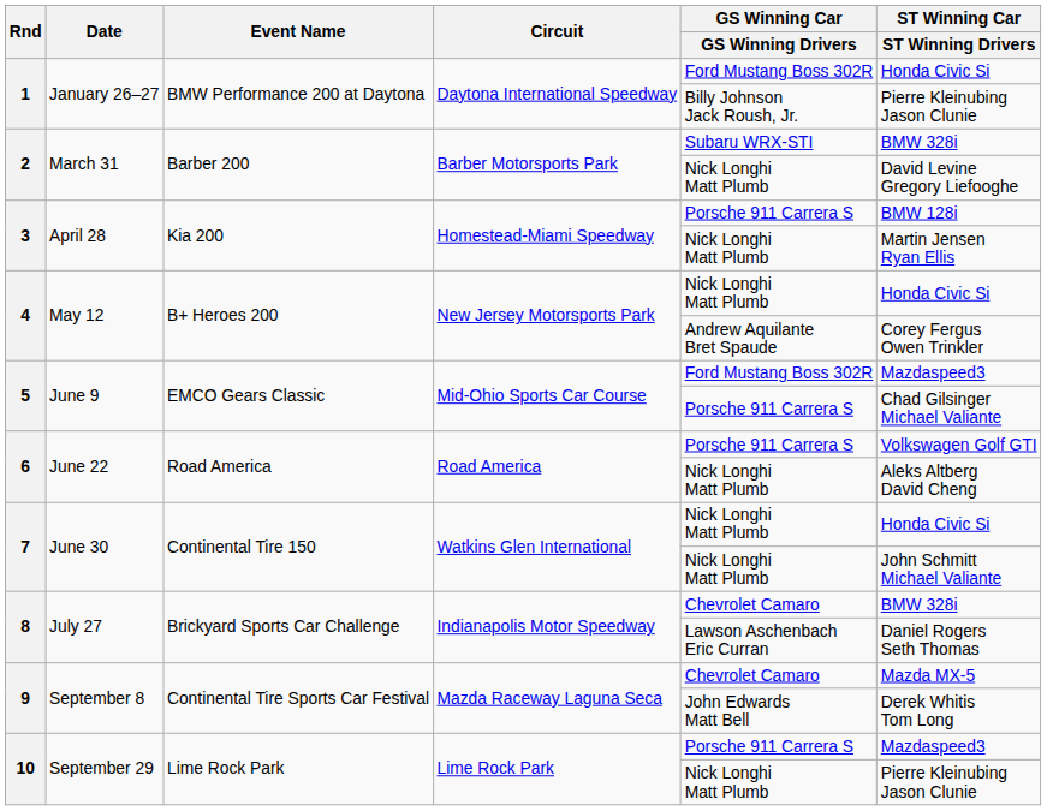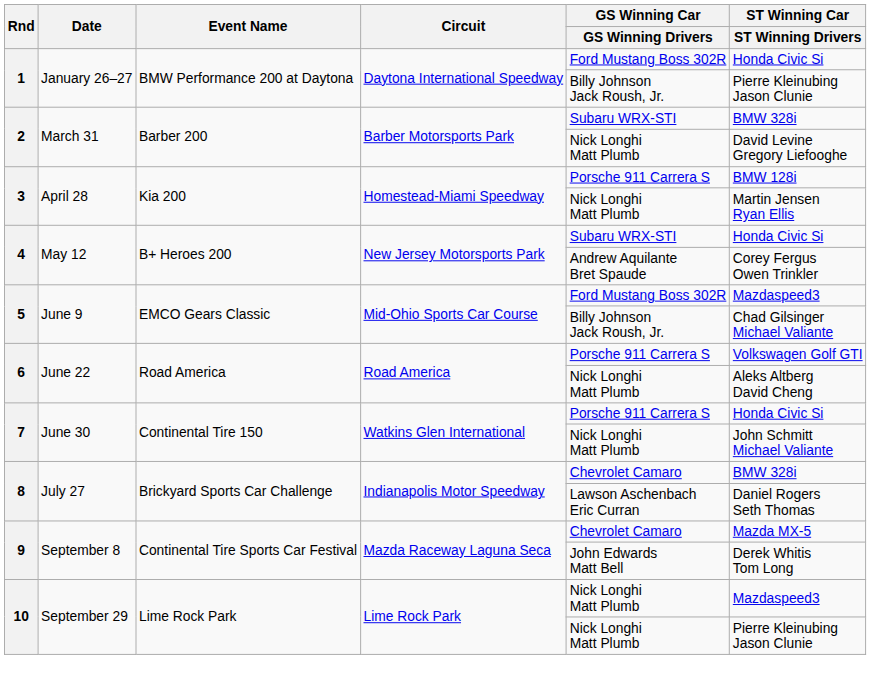row 9 | GS Winning Car / GS Winning Drivers: Nick Longhi Matt Plumb -> Subaru WRX-STI
row 12 | GS Winning Car / GS Winning Drivers: Porsche 911 Carrera S -> Billy Johnson Jack Roush, Jr.
row 15 | GS Winning Car / GS Winning Drivers: Nick Longhi Matt Plumb -> Porsche 911 Carrera S
row 21 | GS Winning Car / GS Winning Drivers: Porsche 911 Carrera S -> Nick Longhi Matt Plumb
